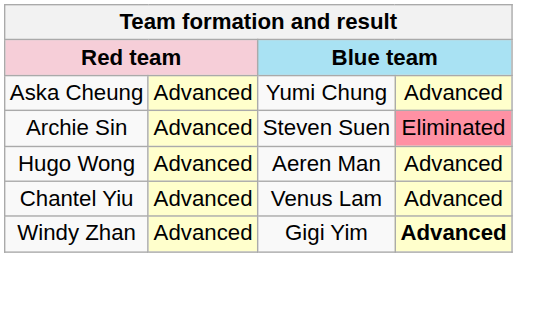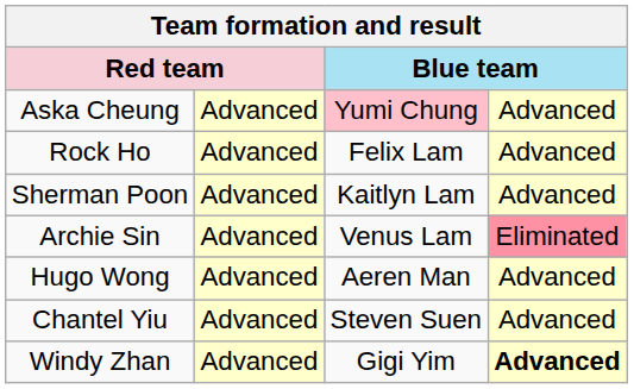Aska Cheung | column 3: no background -> pink background
+ row: Rock Ho | Advanced | Felix Lam | Advanced
+ row: Sherman Poon | Advanced | Kaitlyn Lam | Advanced
Archie Sin | column 3: Steven Suen -> Venus Lam
Chantel Yiu | column 3: Venus Lam -> Steven Suen
